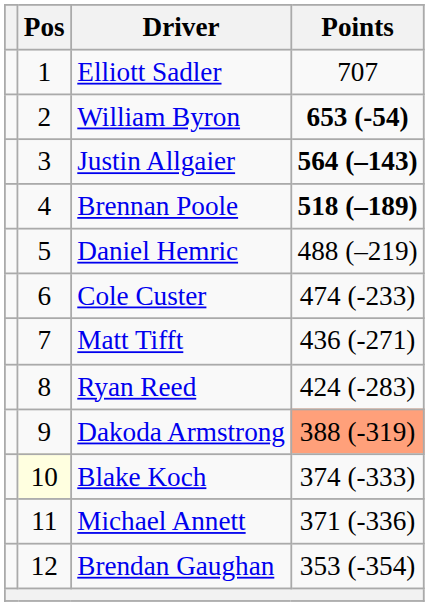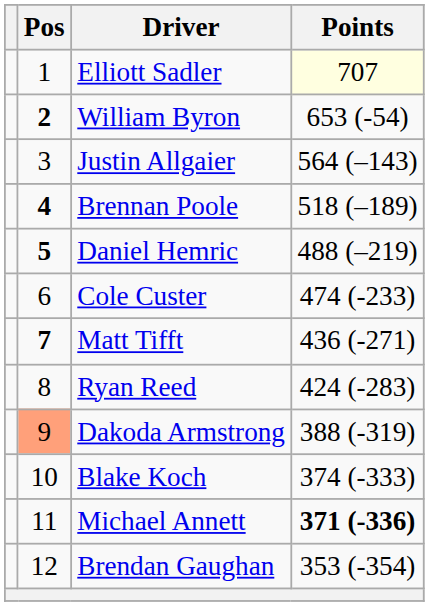Elliott Sadler | Points: no background -> lightyellow background
William Byron | Pos: normal -> bold
William Byron | Points: bold -> normal
Justin Allgaier | Points: bold -> normal
Brennan Poole | Pos: normal -> bold
Brennan Poole | Points: bold -> normal
Daniel Hemric | Pos: normal -> bold
Matt Tifft | Pos: normal -> bold
Dakoda Armstrong | Pos: no background -> lightsalmon background
Dakoda Armstrong | Points: lightsalmon background -> no background
Blake Koch | Pos: lightyellow background -> no background
Michael Annett | Points: normal -> bold
